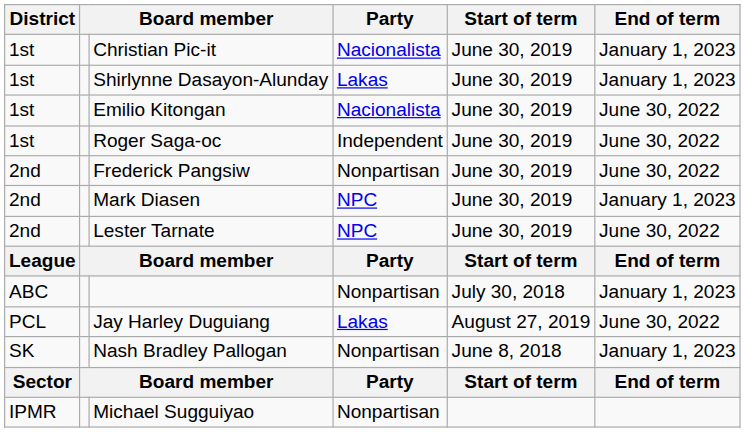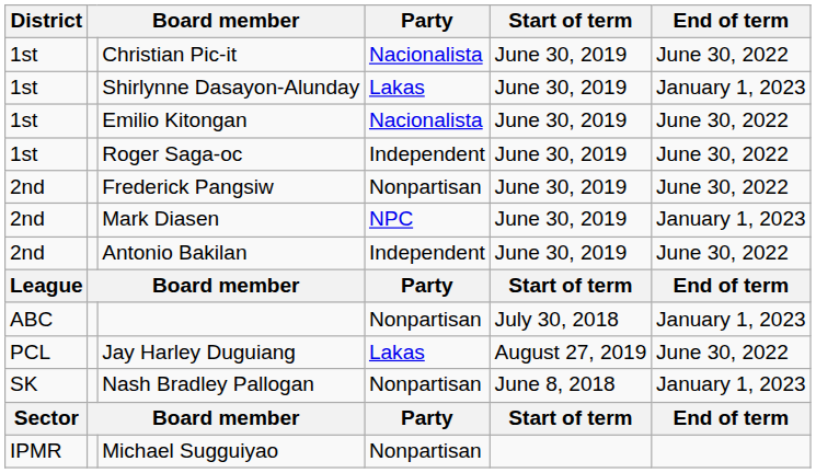Christian Pic-it | End of term: January 1, 2023 -> June 30, 2022
- row: 2nd | Lester Tarnate | NPC | June 30, 2019 | June 30, 2022
+ row: 2nd | Antonio Bakilan | Independent | June 30, 2019 | June 30, 2022
